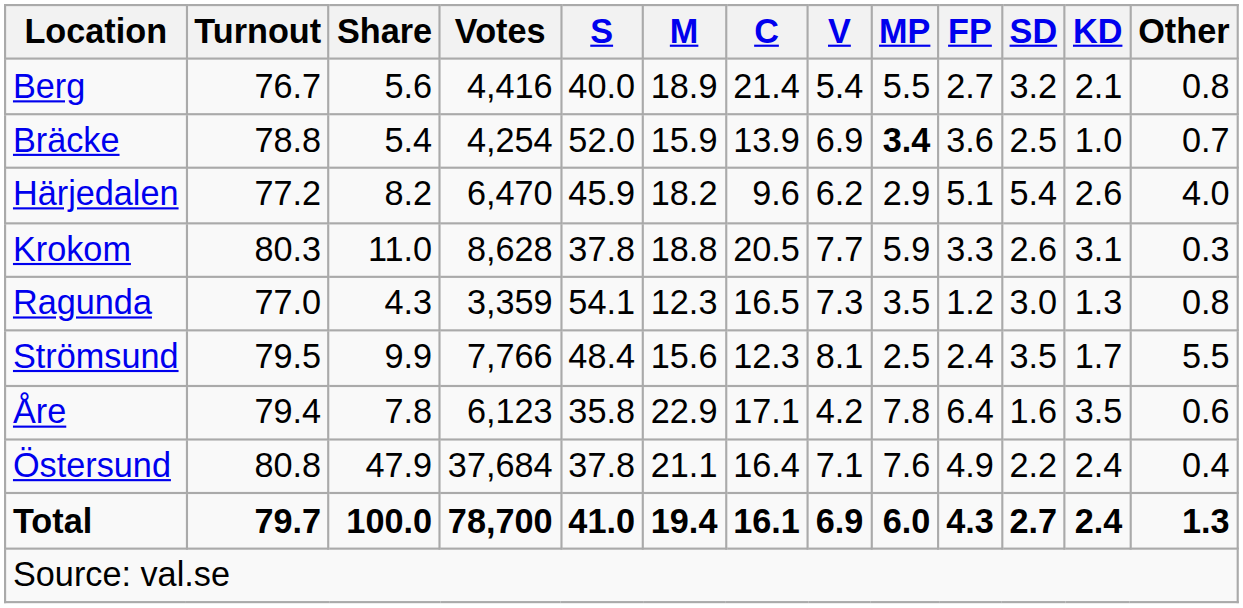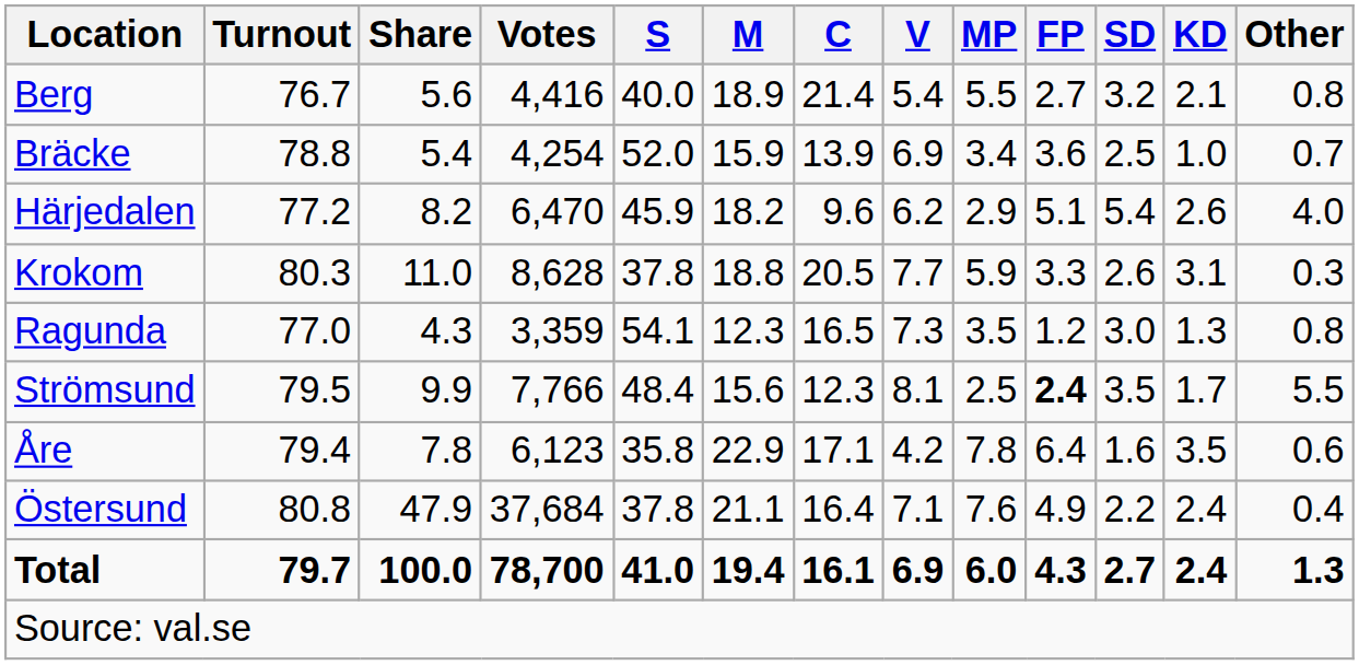Bräcke | MP: bold -> normal
Strömsund | FP: normal -> bold
